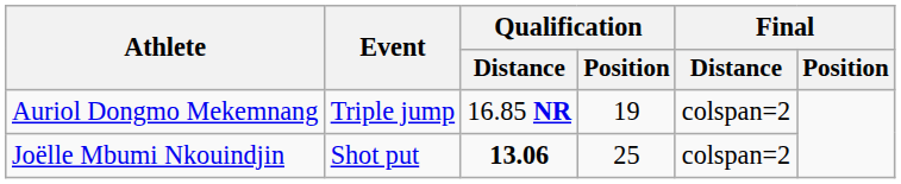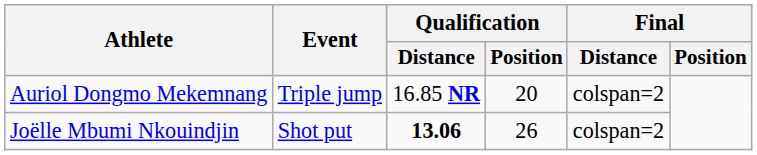Auriol Dongmo Mekemnang | Qualification / Position: 19 -> 20
Joëlle Mbumi Nkouindjin | Qualification / Position: 25 -> 26
